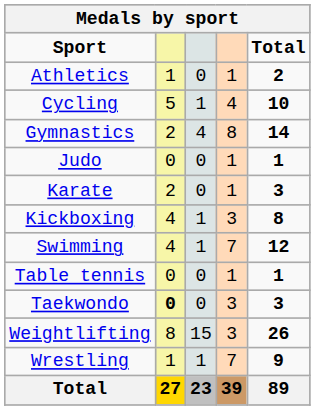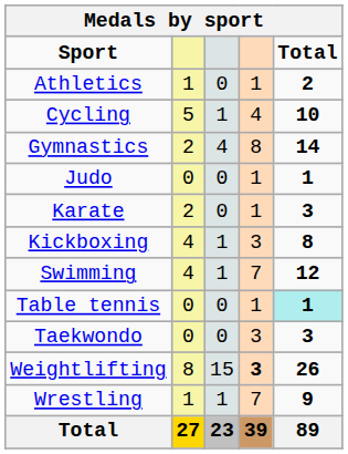Table tennis | Total: no background -> paleturquoise background
Taekwondo | column 2: bold -> normal
Weightlifting | column 4: normal -> bold
